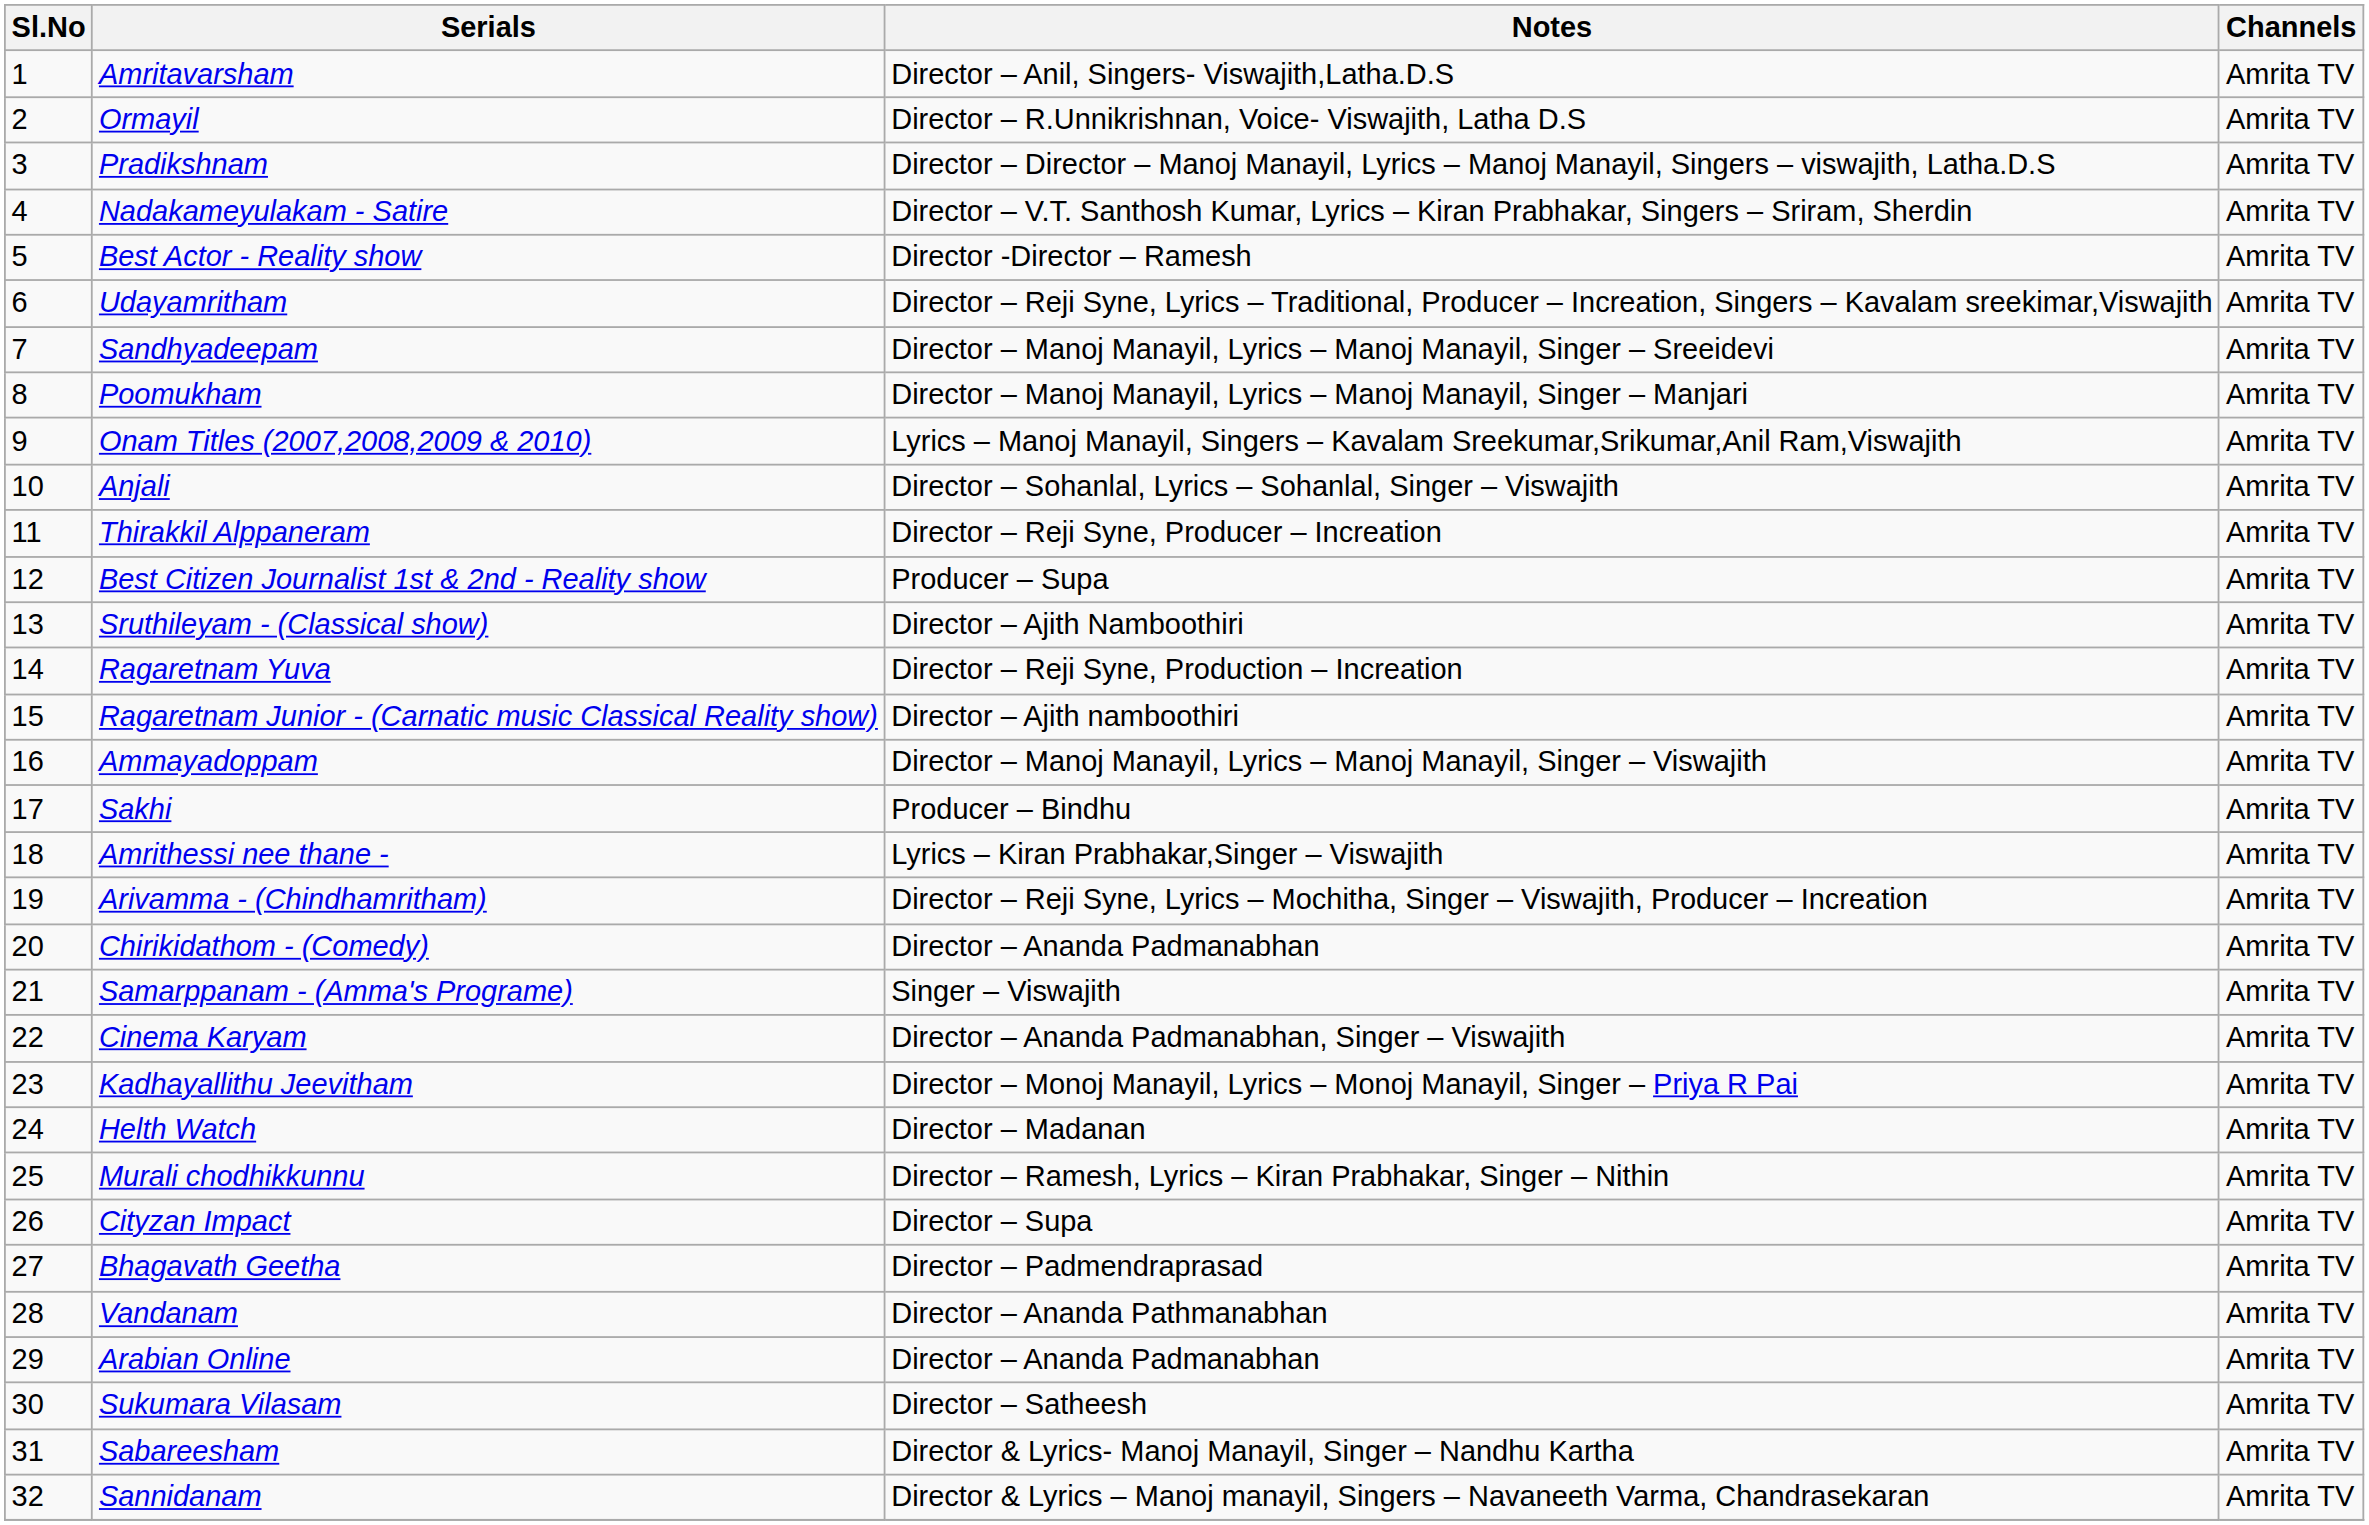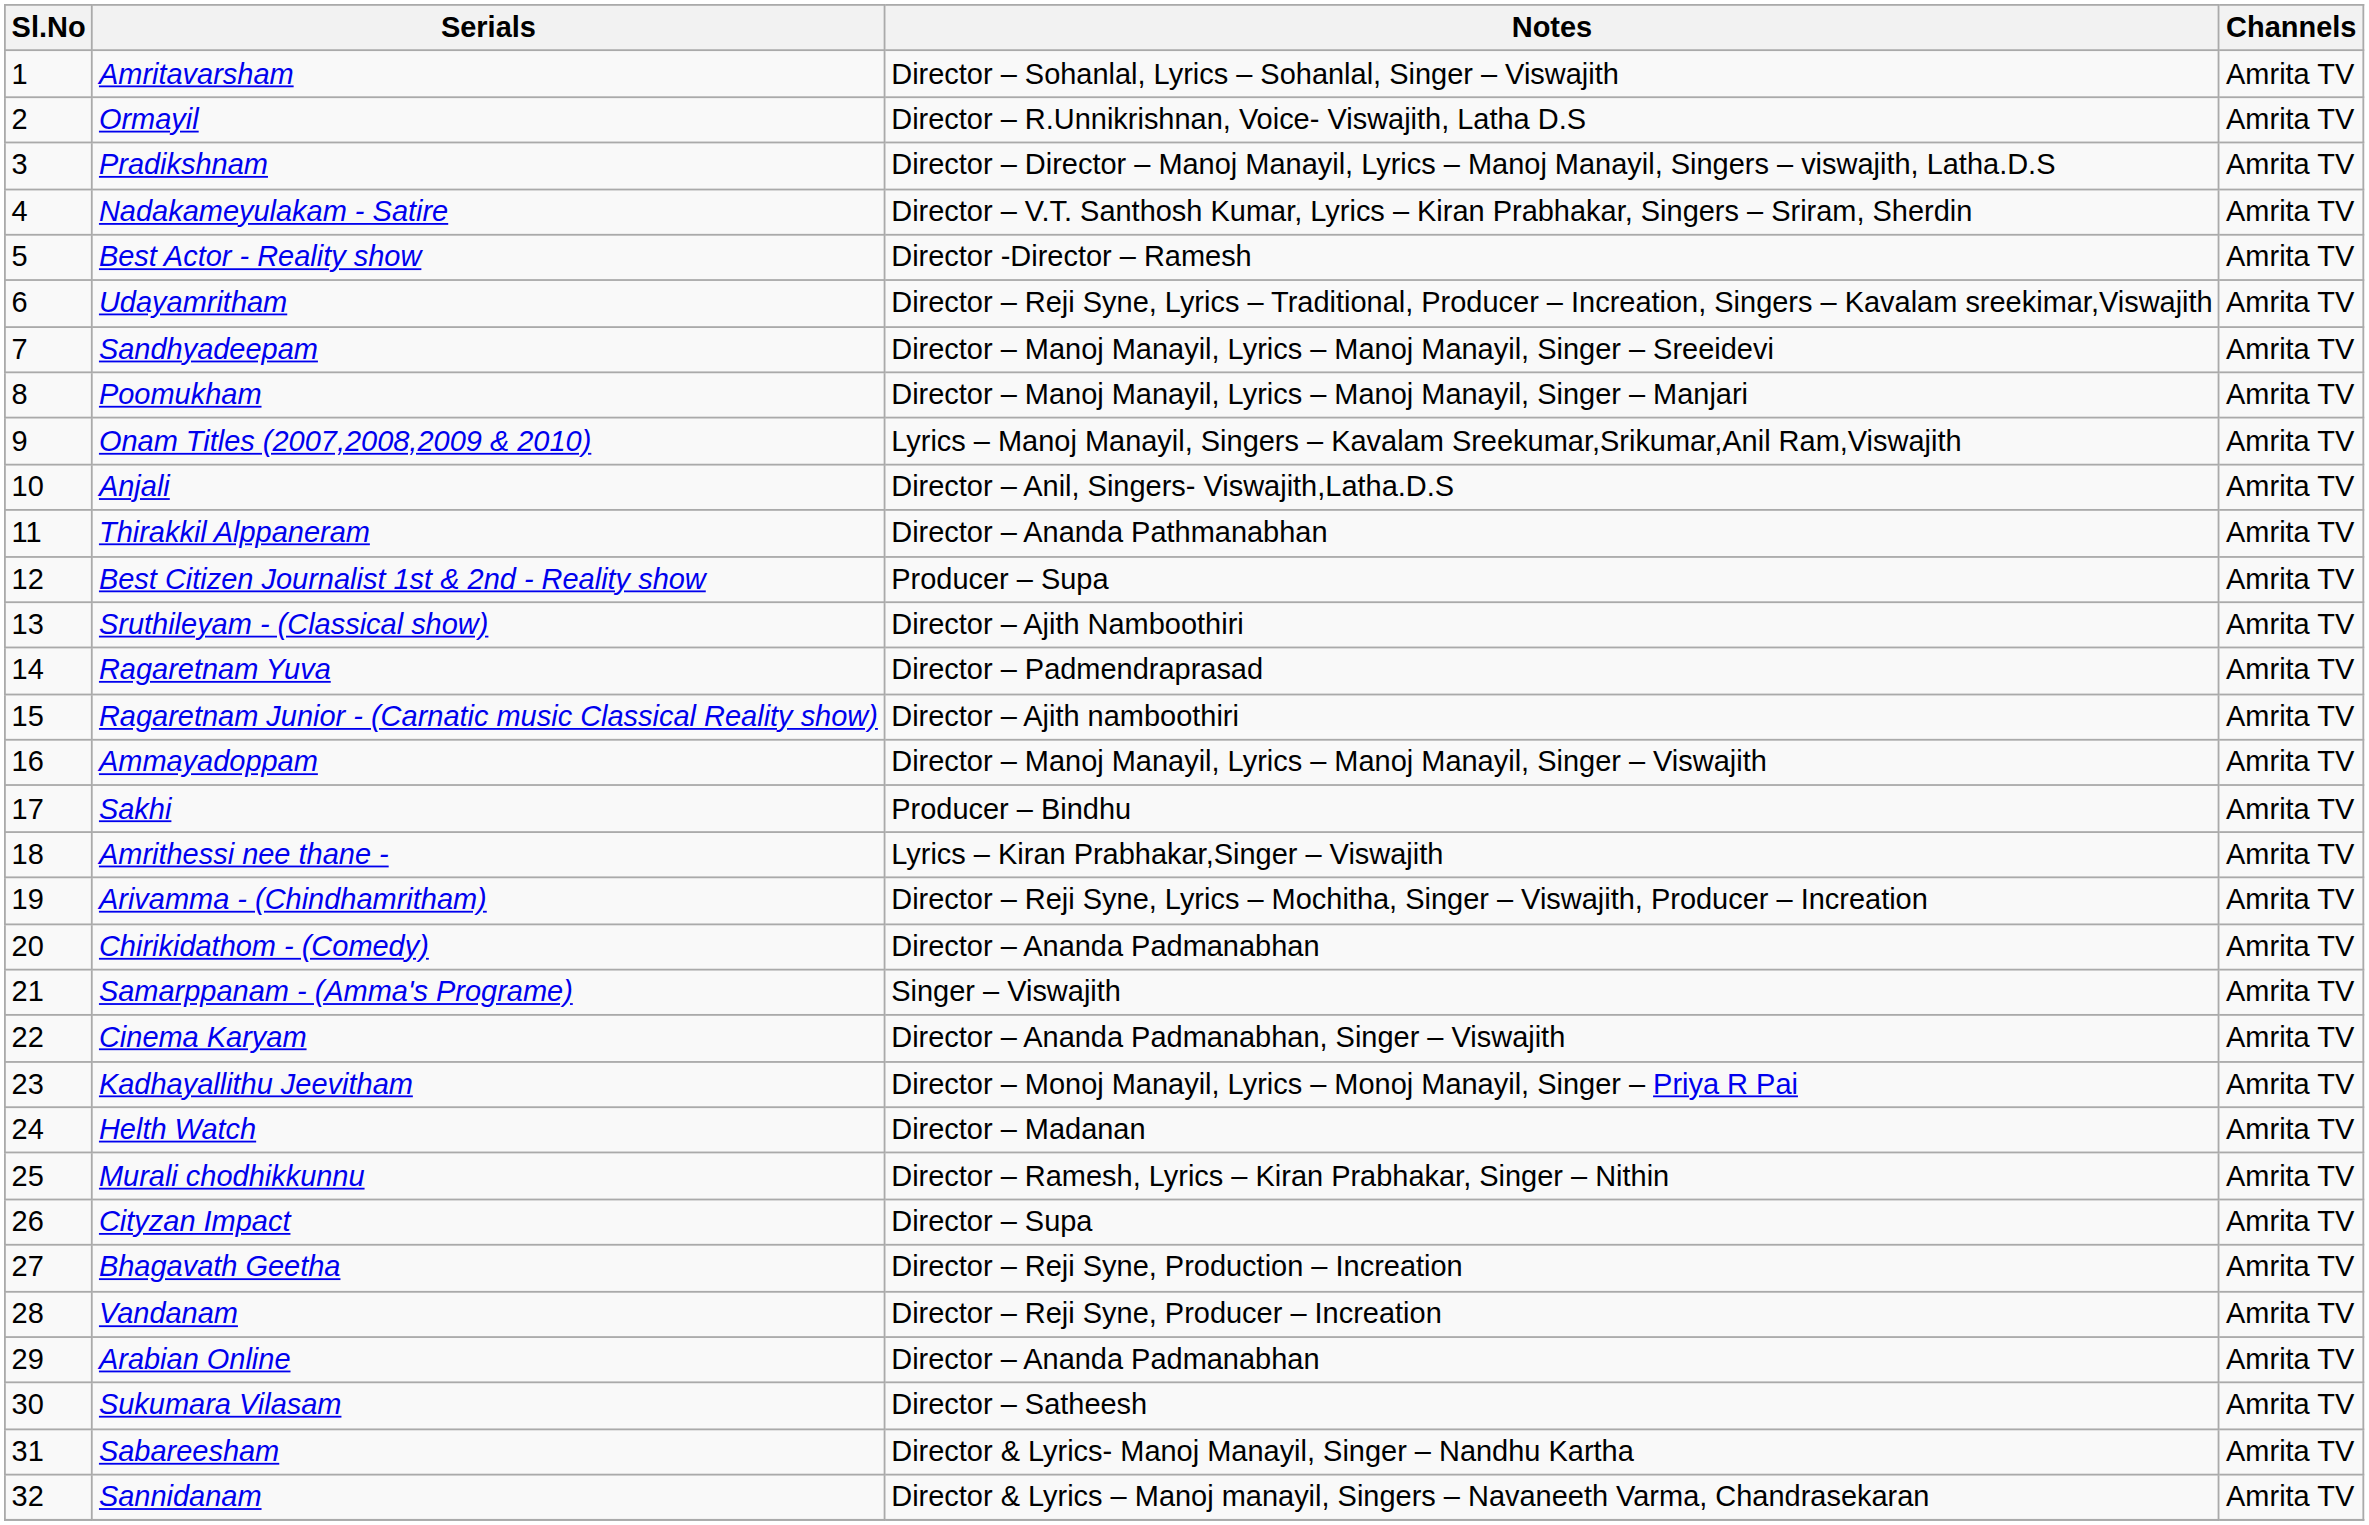Amritavarsham | Notes: Director – Anil, Singers- Viswajith,Latha.D.S -> Director – Sohanlal, Lyrics – Sohanlal, Singer – Viswajith
Anjali | Notes: Director – Sohanlal, Lyrics – Sohanlal, Singer – Viswajith -> Director – Anil, Singers- Viswajith,Latha.D.S
Thirakkil Alppaneram | Notes: Director – Reji Syne, Producer – Increation -> Director – Ananda Pathmanabhan
Ragaretnam Yuva | Notes: Director – Reji Syne, Production – Increation -> Director – Padmendraprasad
Bhagavath Geetha | Notes: Director – Padmendraprasad -> Director – Reji Syne, Production – Increation
Vandanam | Notes: Director – Ananda Pathmanabhan -> Director – Reji Syne, Producer – Increation
